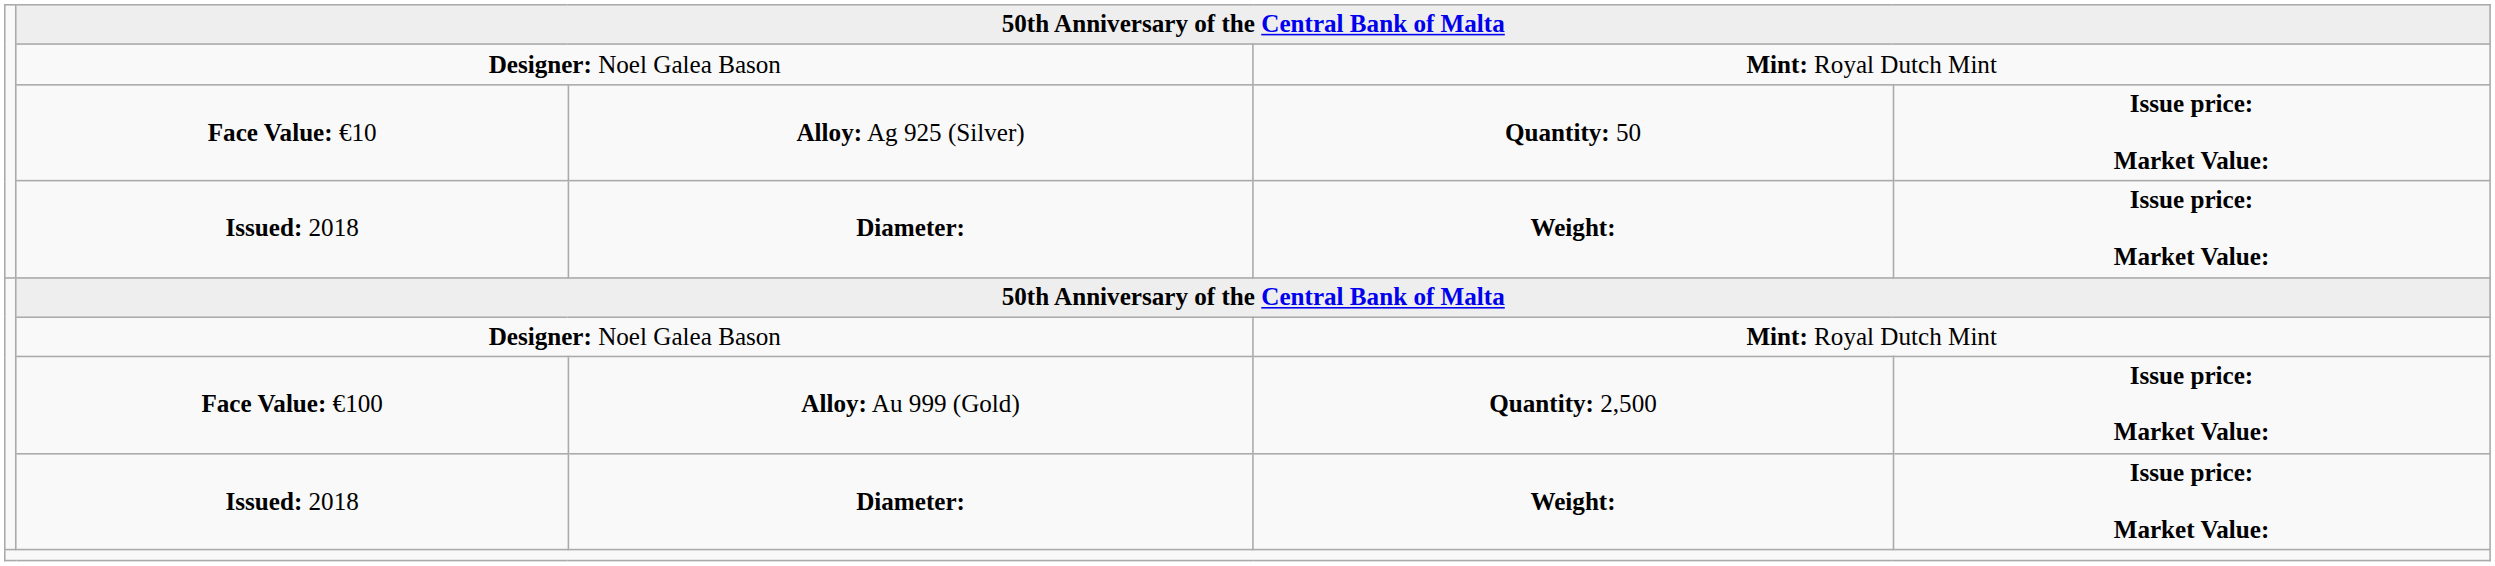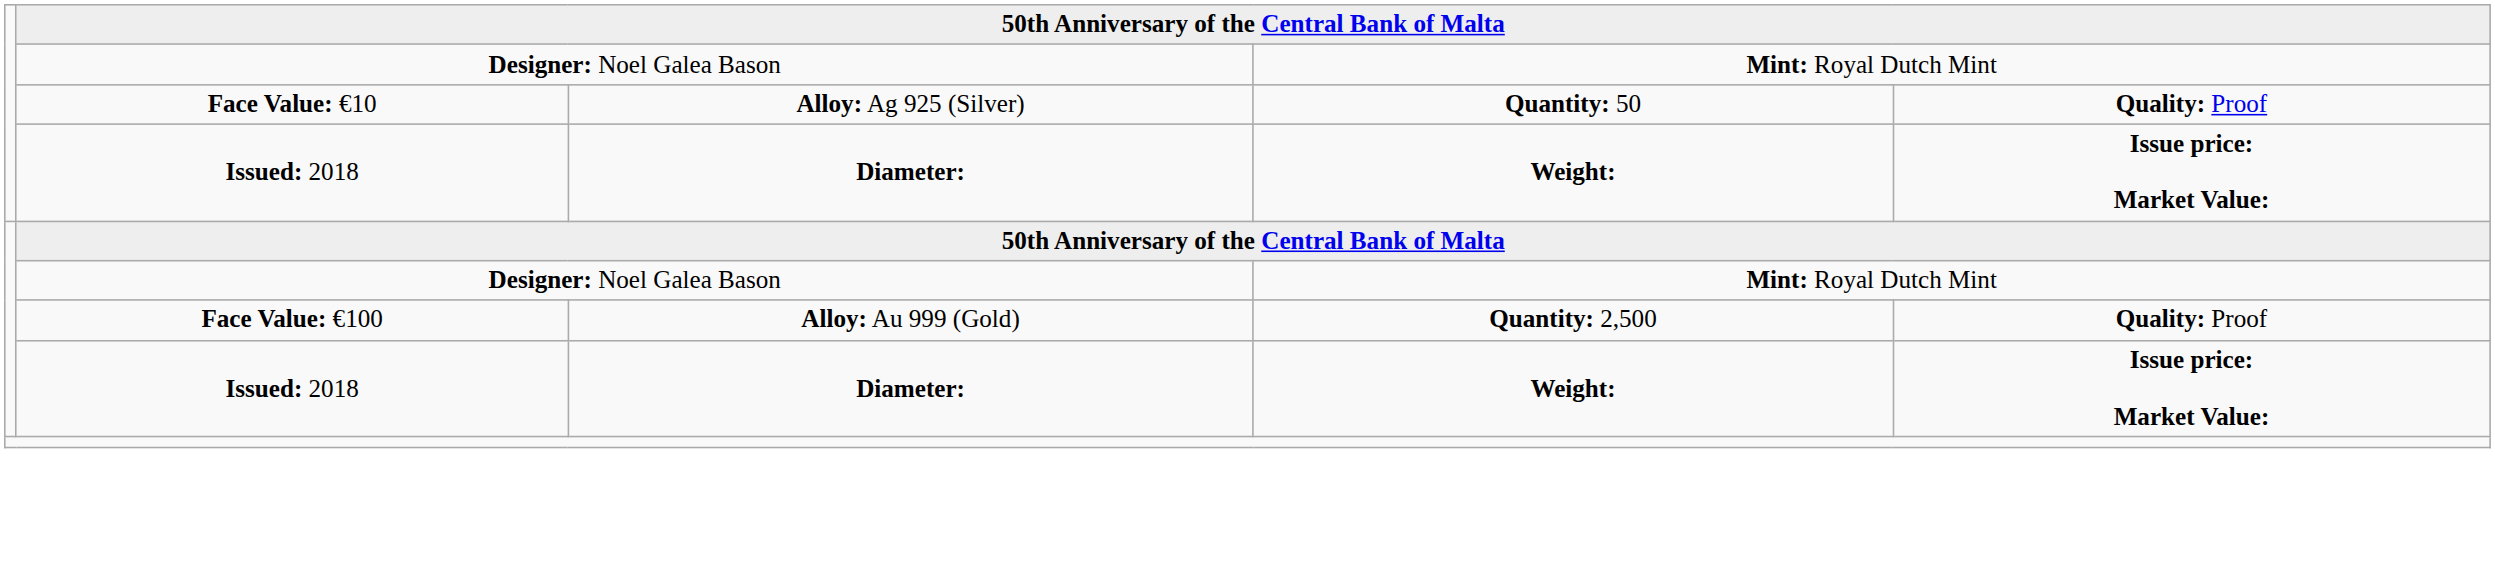Face Value: €10 | column 5: Issue price: Market Value: -> Quality: Proof
Face Value: €100 | column 5: Issue price: Market Value: -> Quality: Proof
